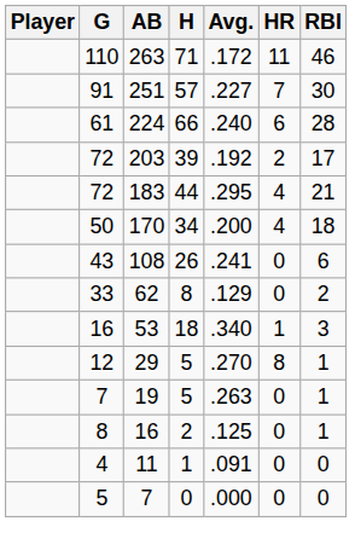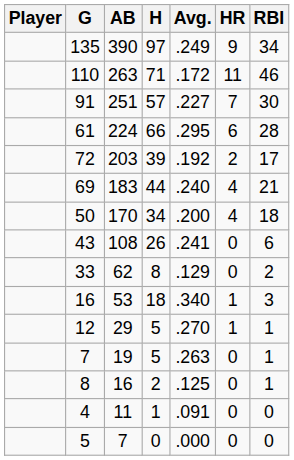+ row: 135 | 390 | 97 | .249 | 9 | 34
224 | Avg.: .240 -> .295
183 | G: 72 -> 69
183 | Avg.: .295 -> .240
29 | HR: 8 -> 1
